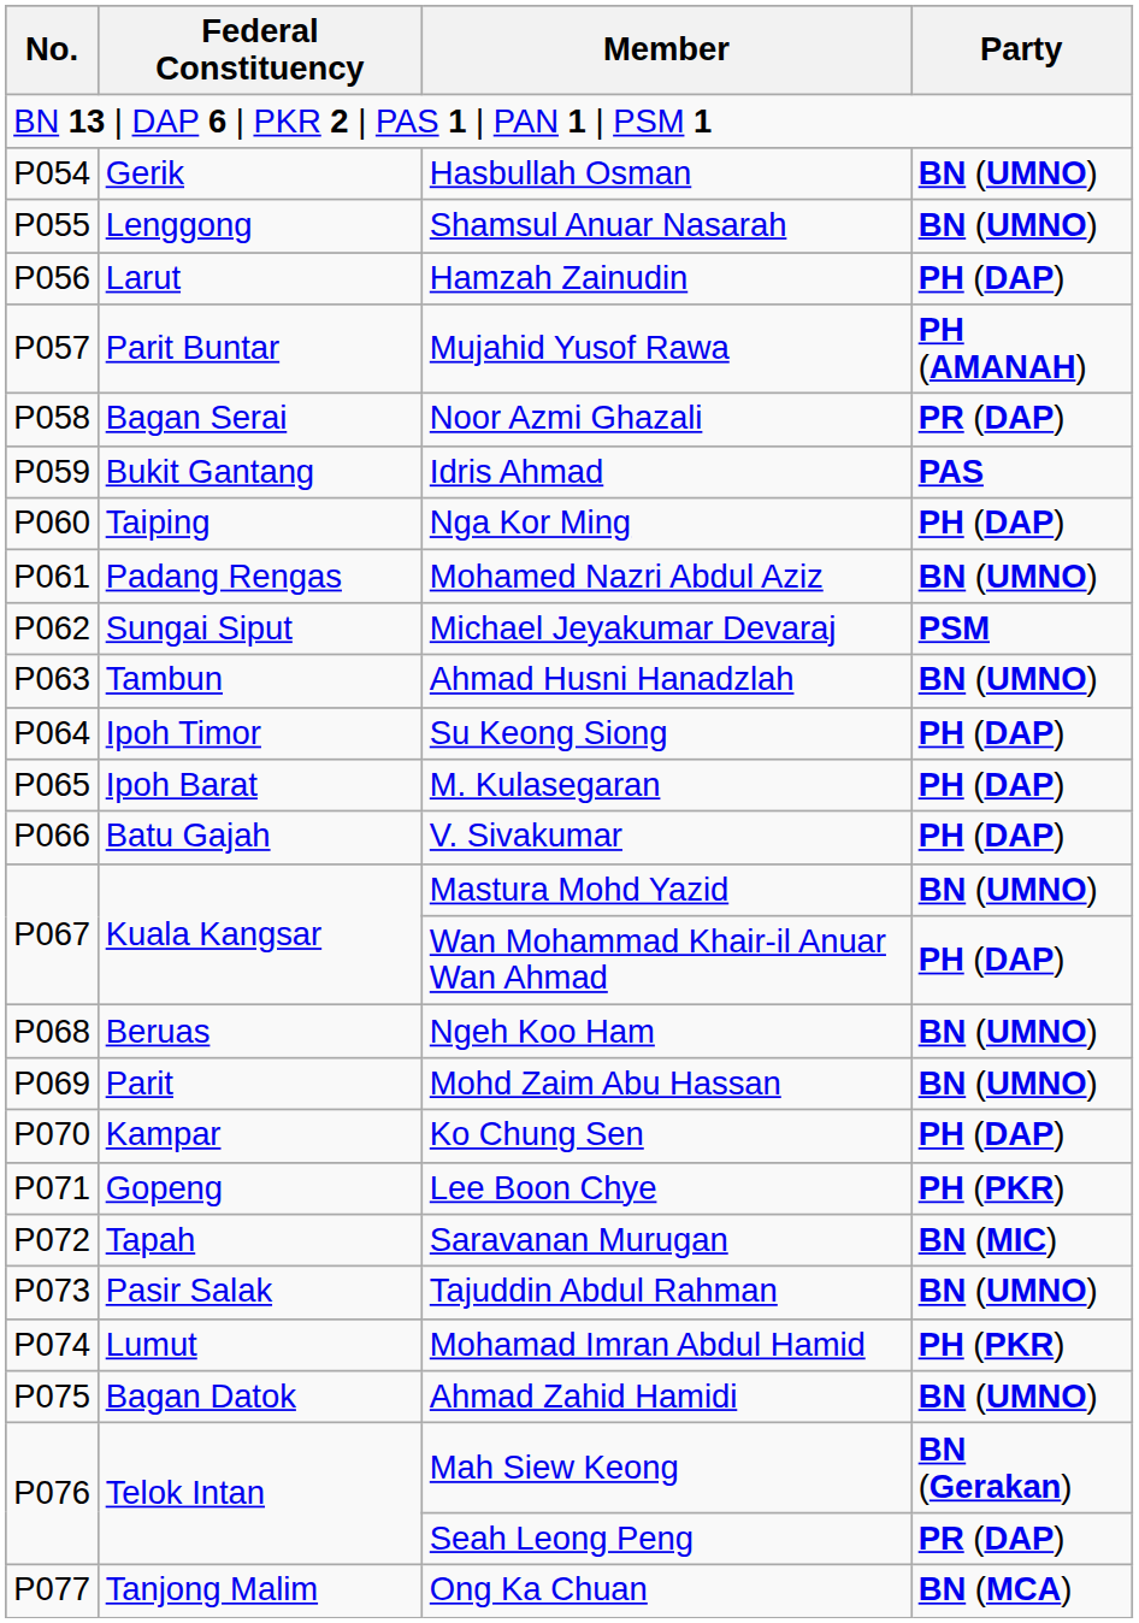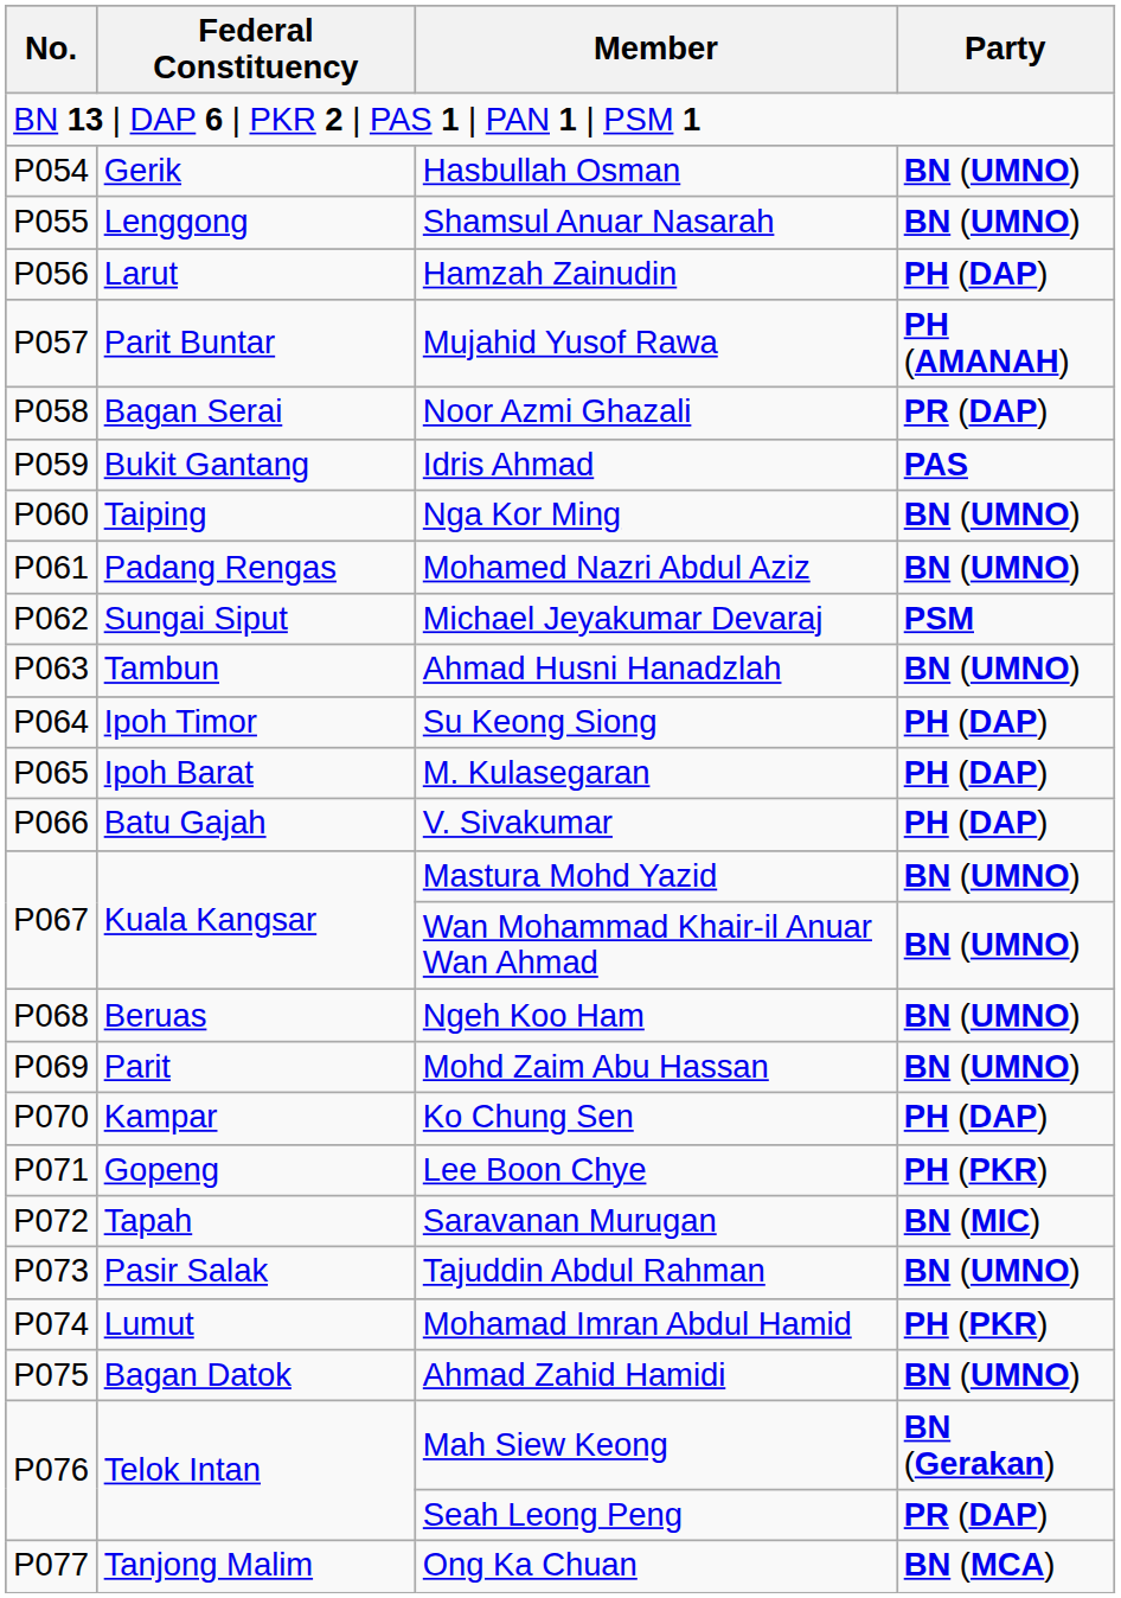Nga Kor Ming | Party: PH (DAP) -> BN (UMNO)
Wan Mohammad Khair-il Anuar Wan Ahmad | Party: PH (DAP) -> BN (UMNO)
